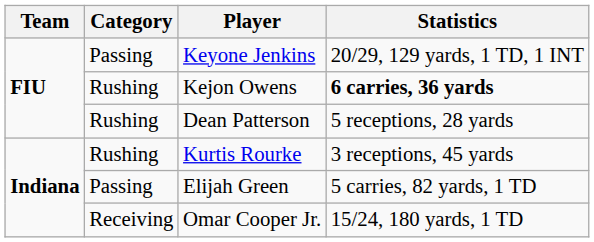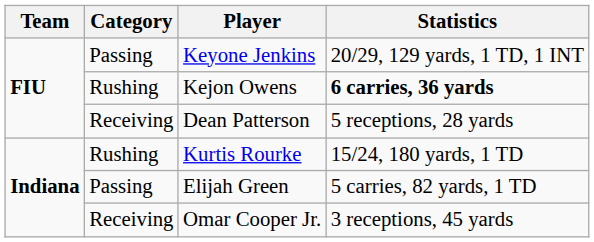Dean Patterson | Category: Rushing -> Receiving
Kurtis Rourke | Statistics: 3 receptions, 45 yards -> 15/24, 180 yards, 1 TD
Omar Cooper Jr. | Statistics: 15/24, 180 yards, 1 TD -> 3 receptions, 45 yards
